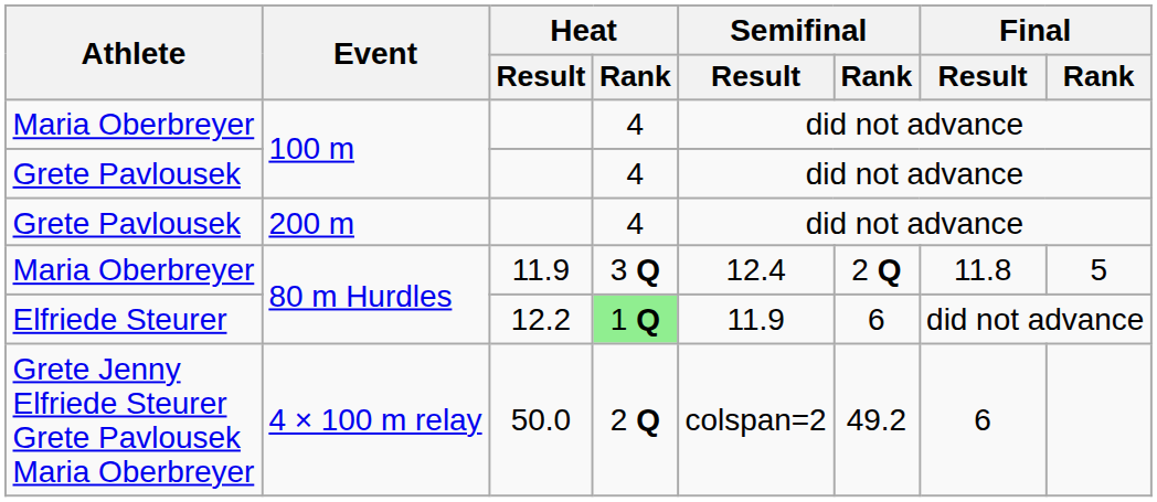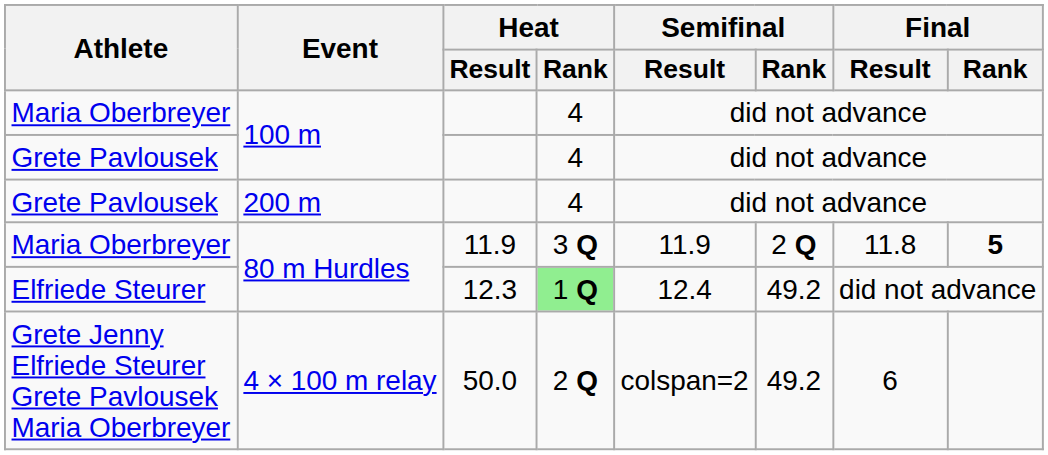Maria Oberbreyer / 80 m Hurdles | Semifinal / Result: 12.4 -> 11.9
Maria Oberbreyer / 80 m Hurdles | Final / Rank: normal -> bold
Elfriede Steurer | Heat / Result: 12.2 -> 12.3
Elfriede Steurer | Semifinal / Result: 11.9 -> 12.4
Elfriede Steurer | Semifinal / Rank: 6 -> 49.2
